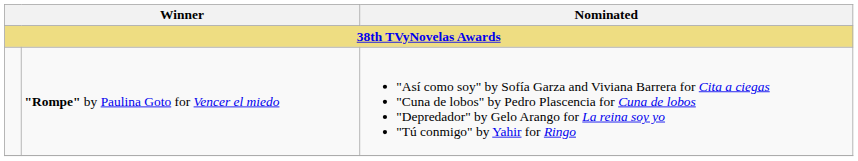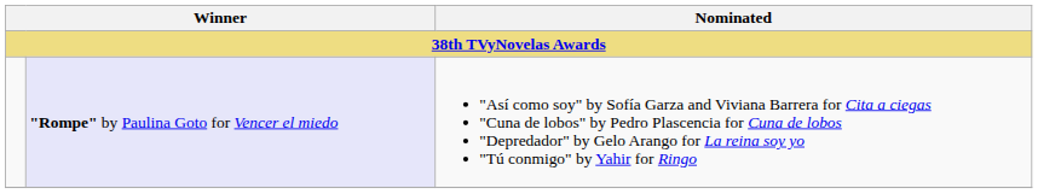"Rompe" by Paulina Goto for Vencer el miedo | column 2: no background -> lavender background
